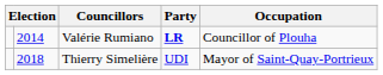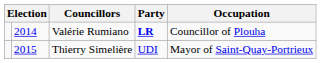Thierry Simelière | column 2: 2018 -> 2015
